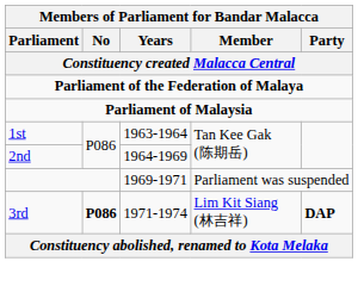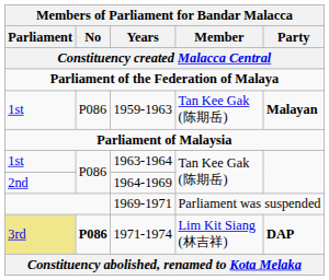+ row: 1st | P086 | 1959-1963 | Tan Kee Gak (陈期岳) | Malayan
1971-1974 | Parliament: no background -> khaki background
